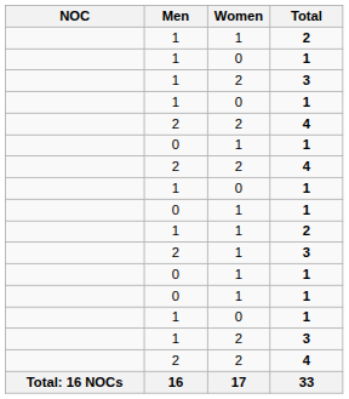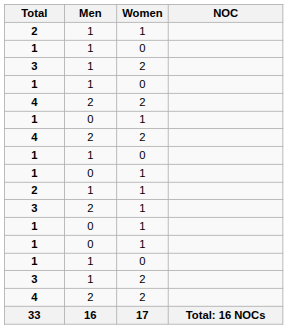columns swapped: NOC <-> Total
